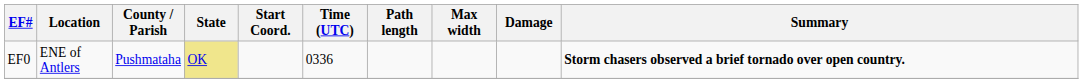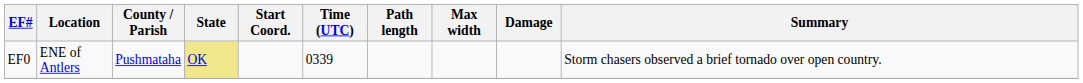EF0 | Time (UTC): 0336 -> 0339
EF0 | Summary: bold -> normal
